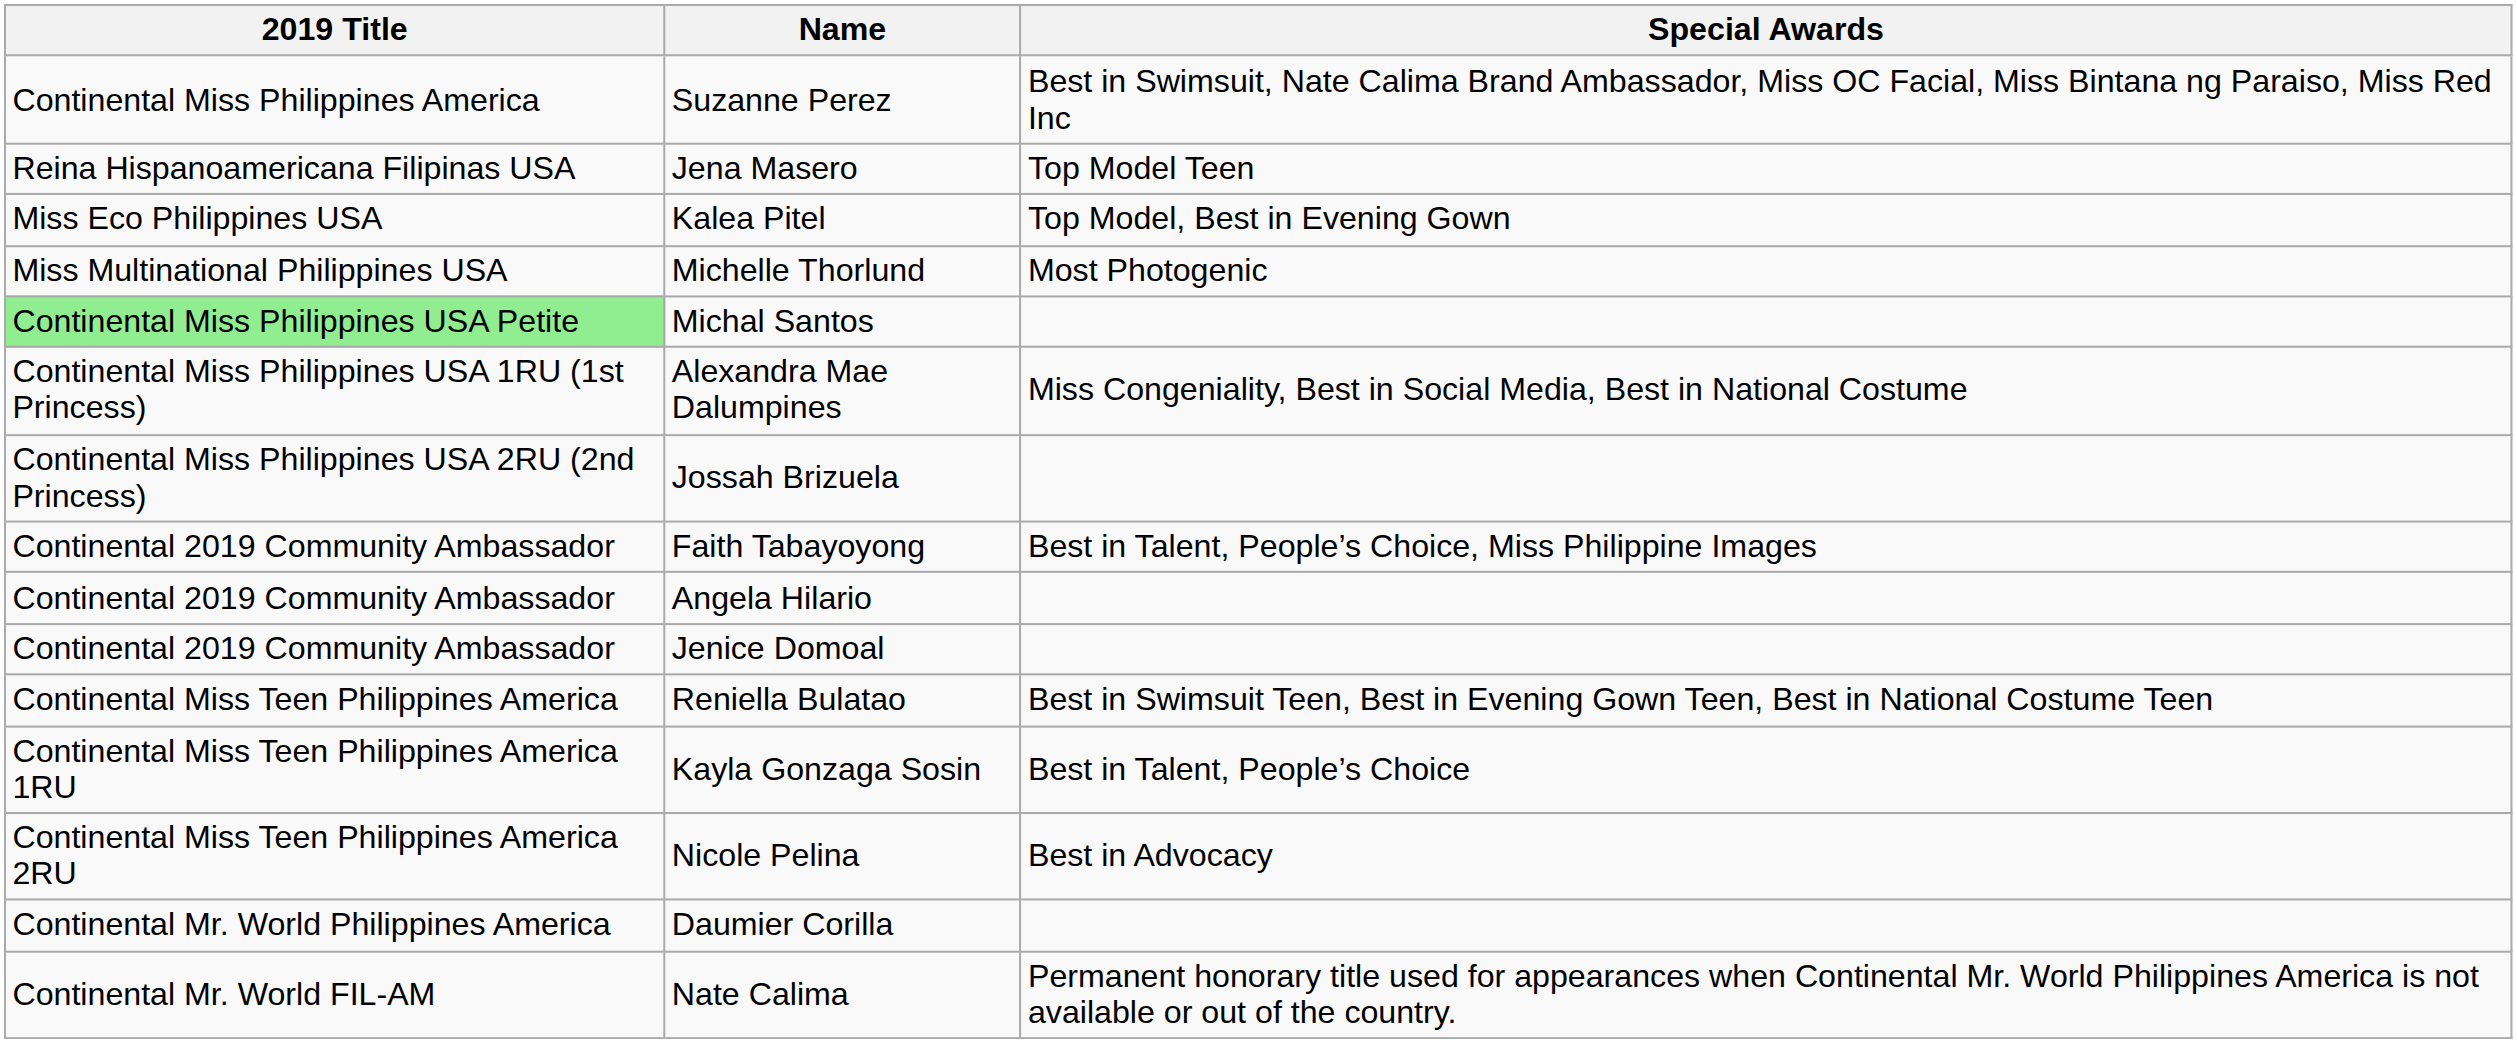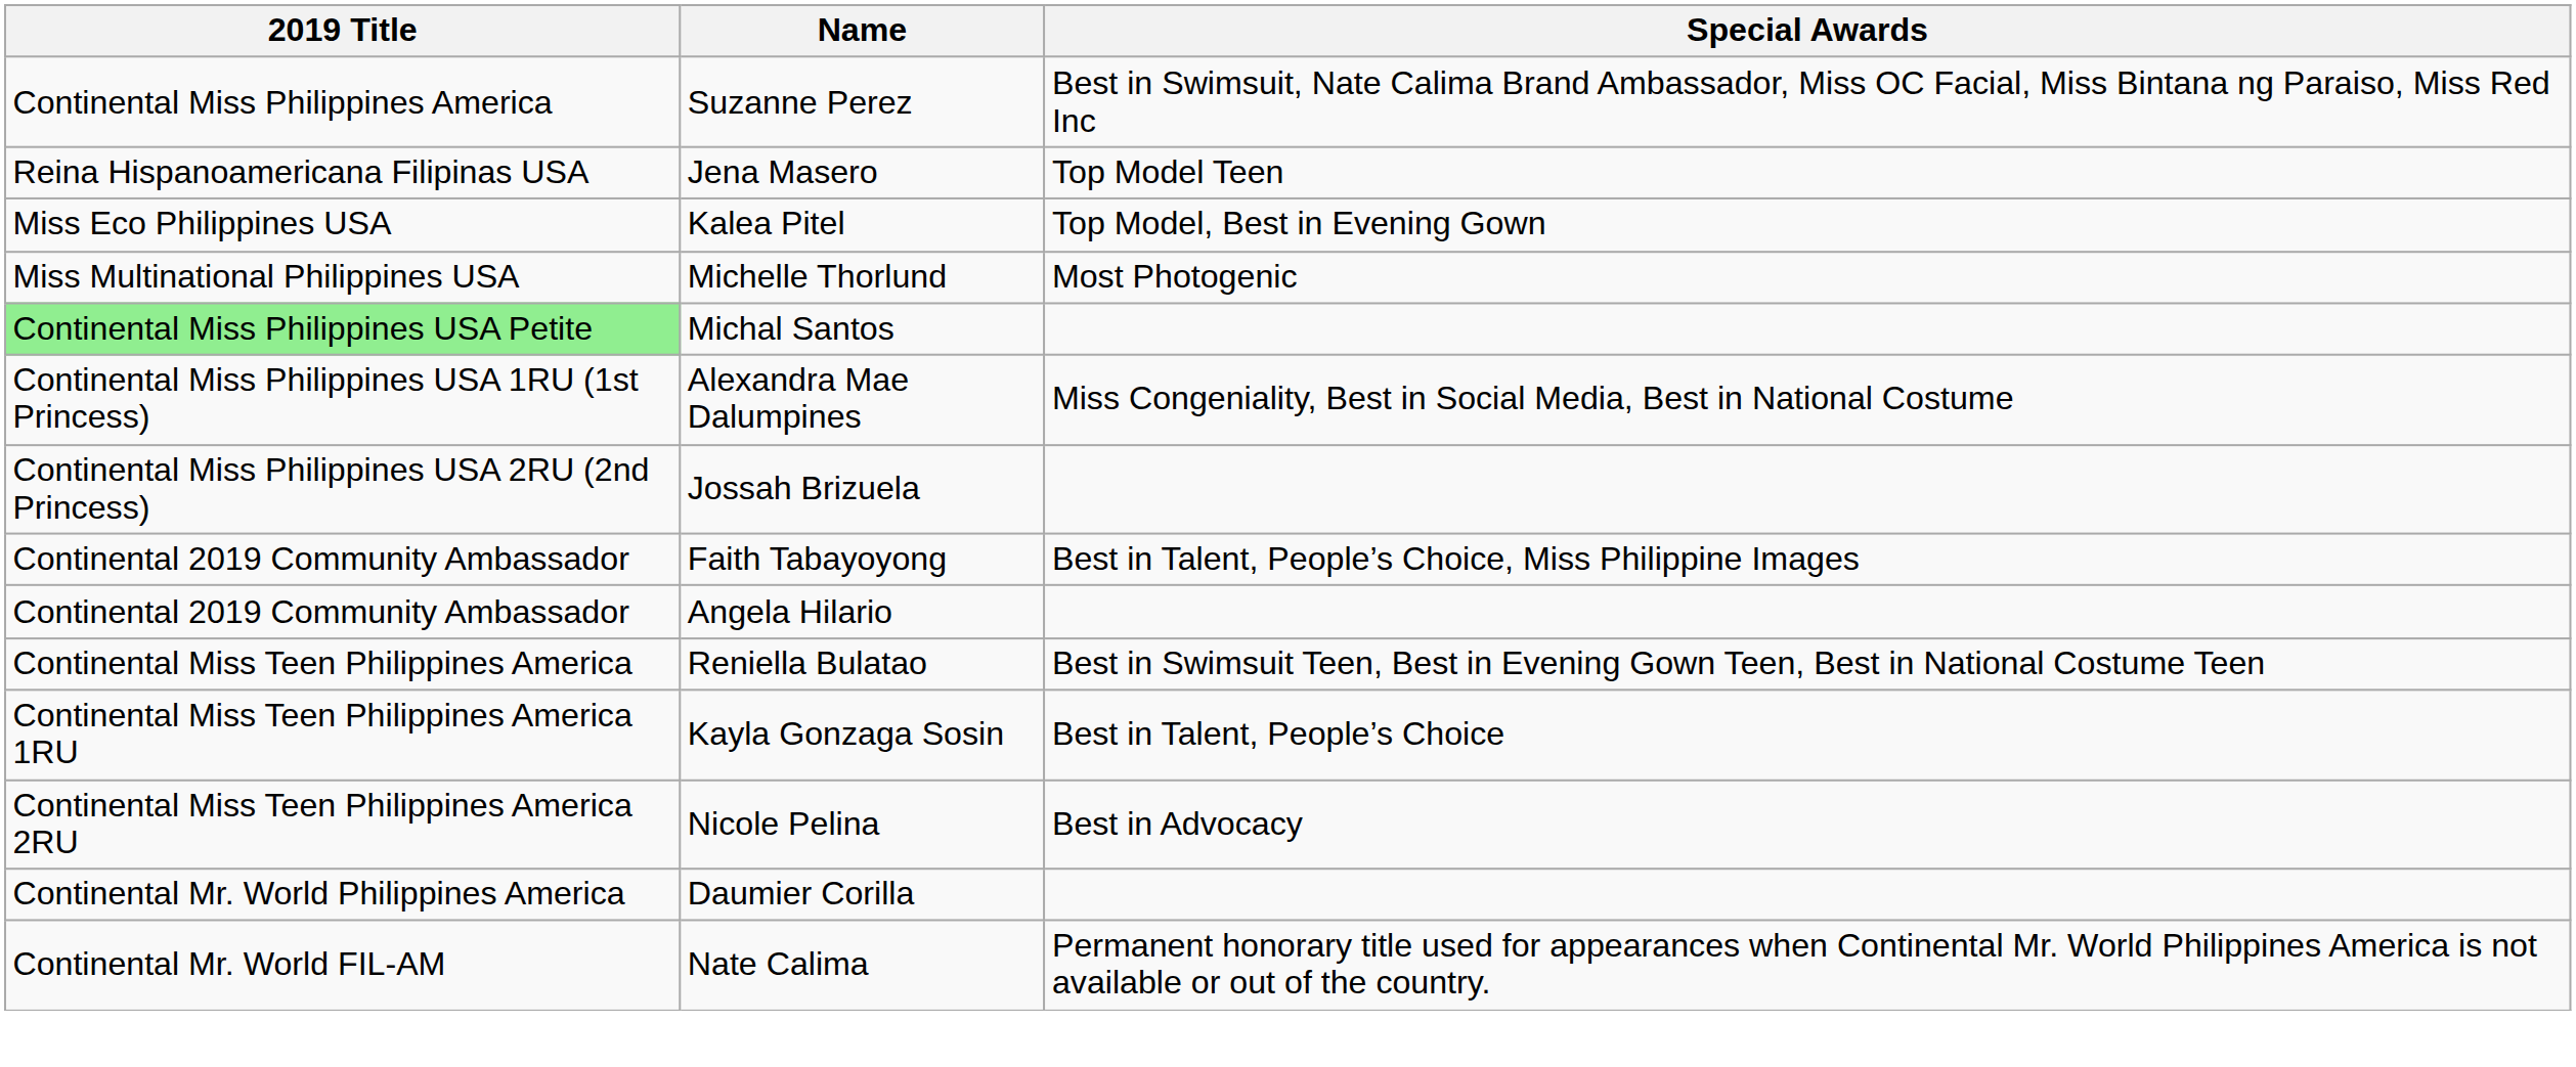- row: Continental 2019 Community Ambassador | Jenice Domoal
